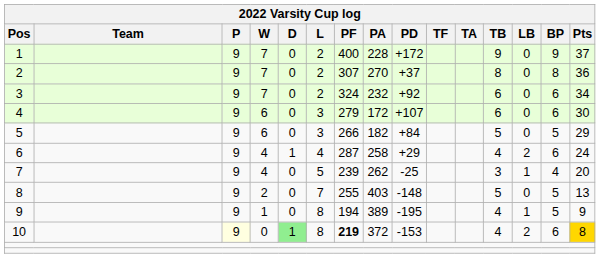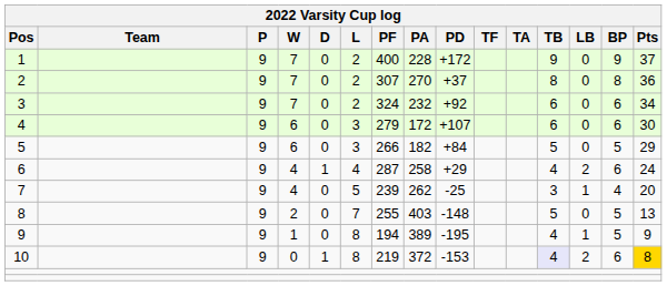10 | P: lightyellow background -> no background
10 | D: lightgreen background -> no background
10 | PF: bold -> normal
10 | TB: no background -> lavender background
